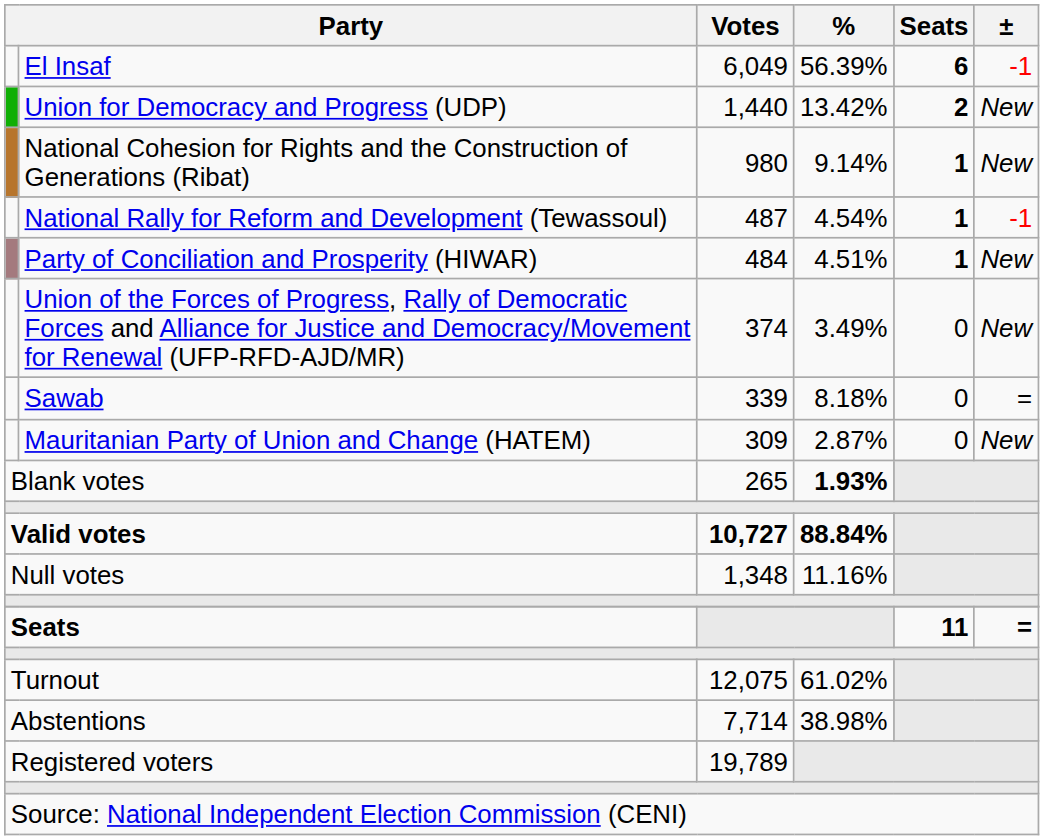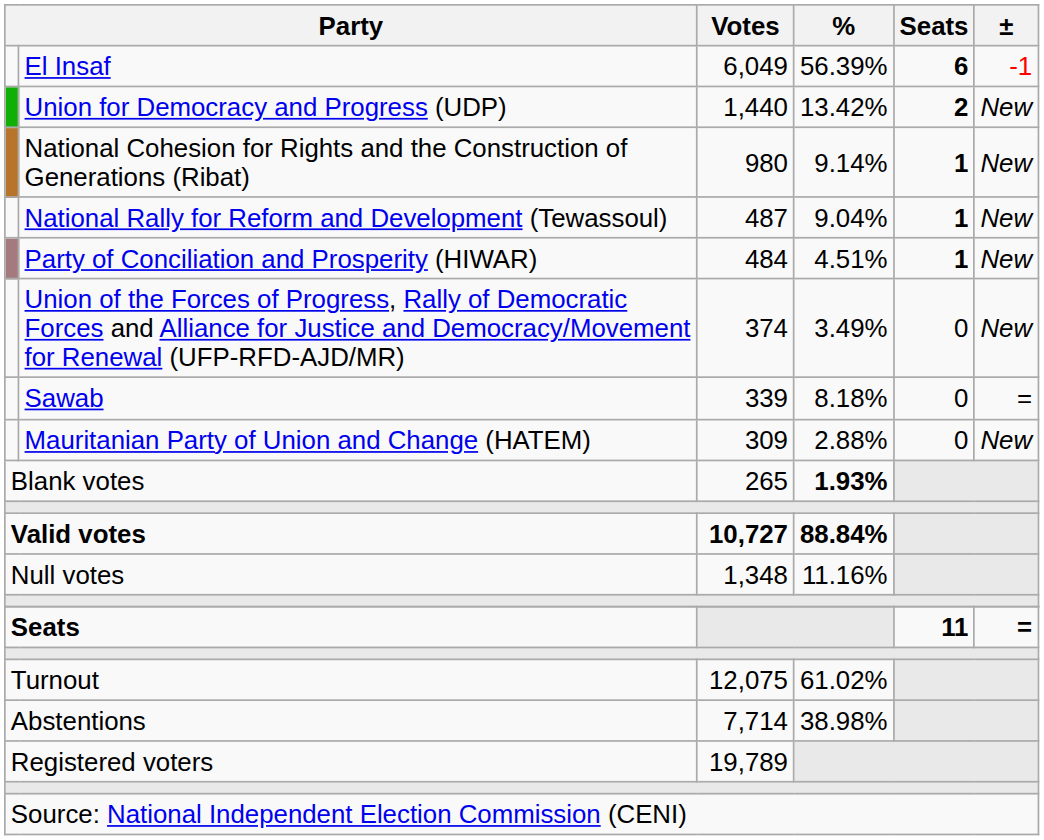National Rally for Reform and Development (Tewassoul) | %: 4.54% -> 9.04%
National Rally for Reform and Development (Tewassoul) | ±: -1 -> New
Mauritanian Party of Union and Change (HATEM) | %: 2.87% -> 2.88%
